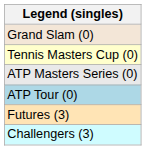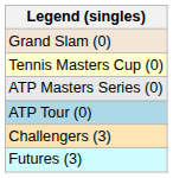row 6 | column 1: Futures (3) -> Challengers (3)
row 7 | column 1: Challengers (3) -> Futures (3)
